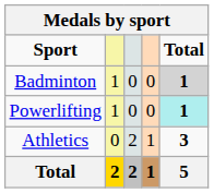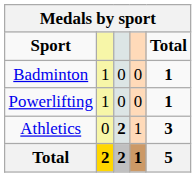Badminton | Total: lightgrey background -> no background
Powerlifting | Total: paleturquoise background -> no background
Athletics | column 3: normal -> bold
